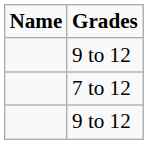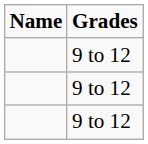row 3 | Grades: 7 to 12 -> 9 to 12
